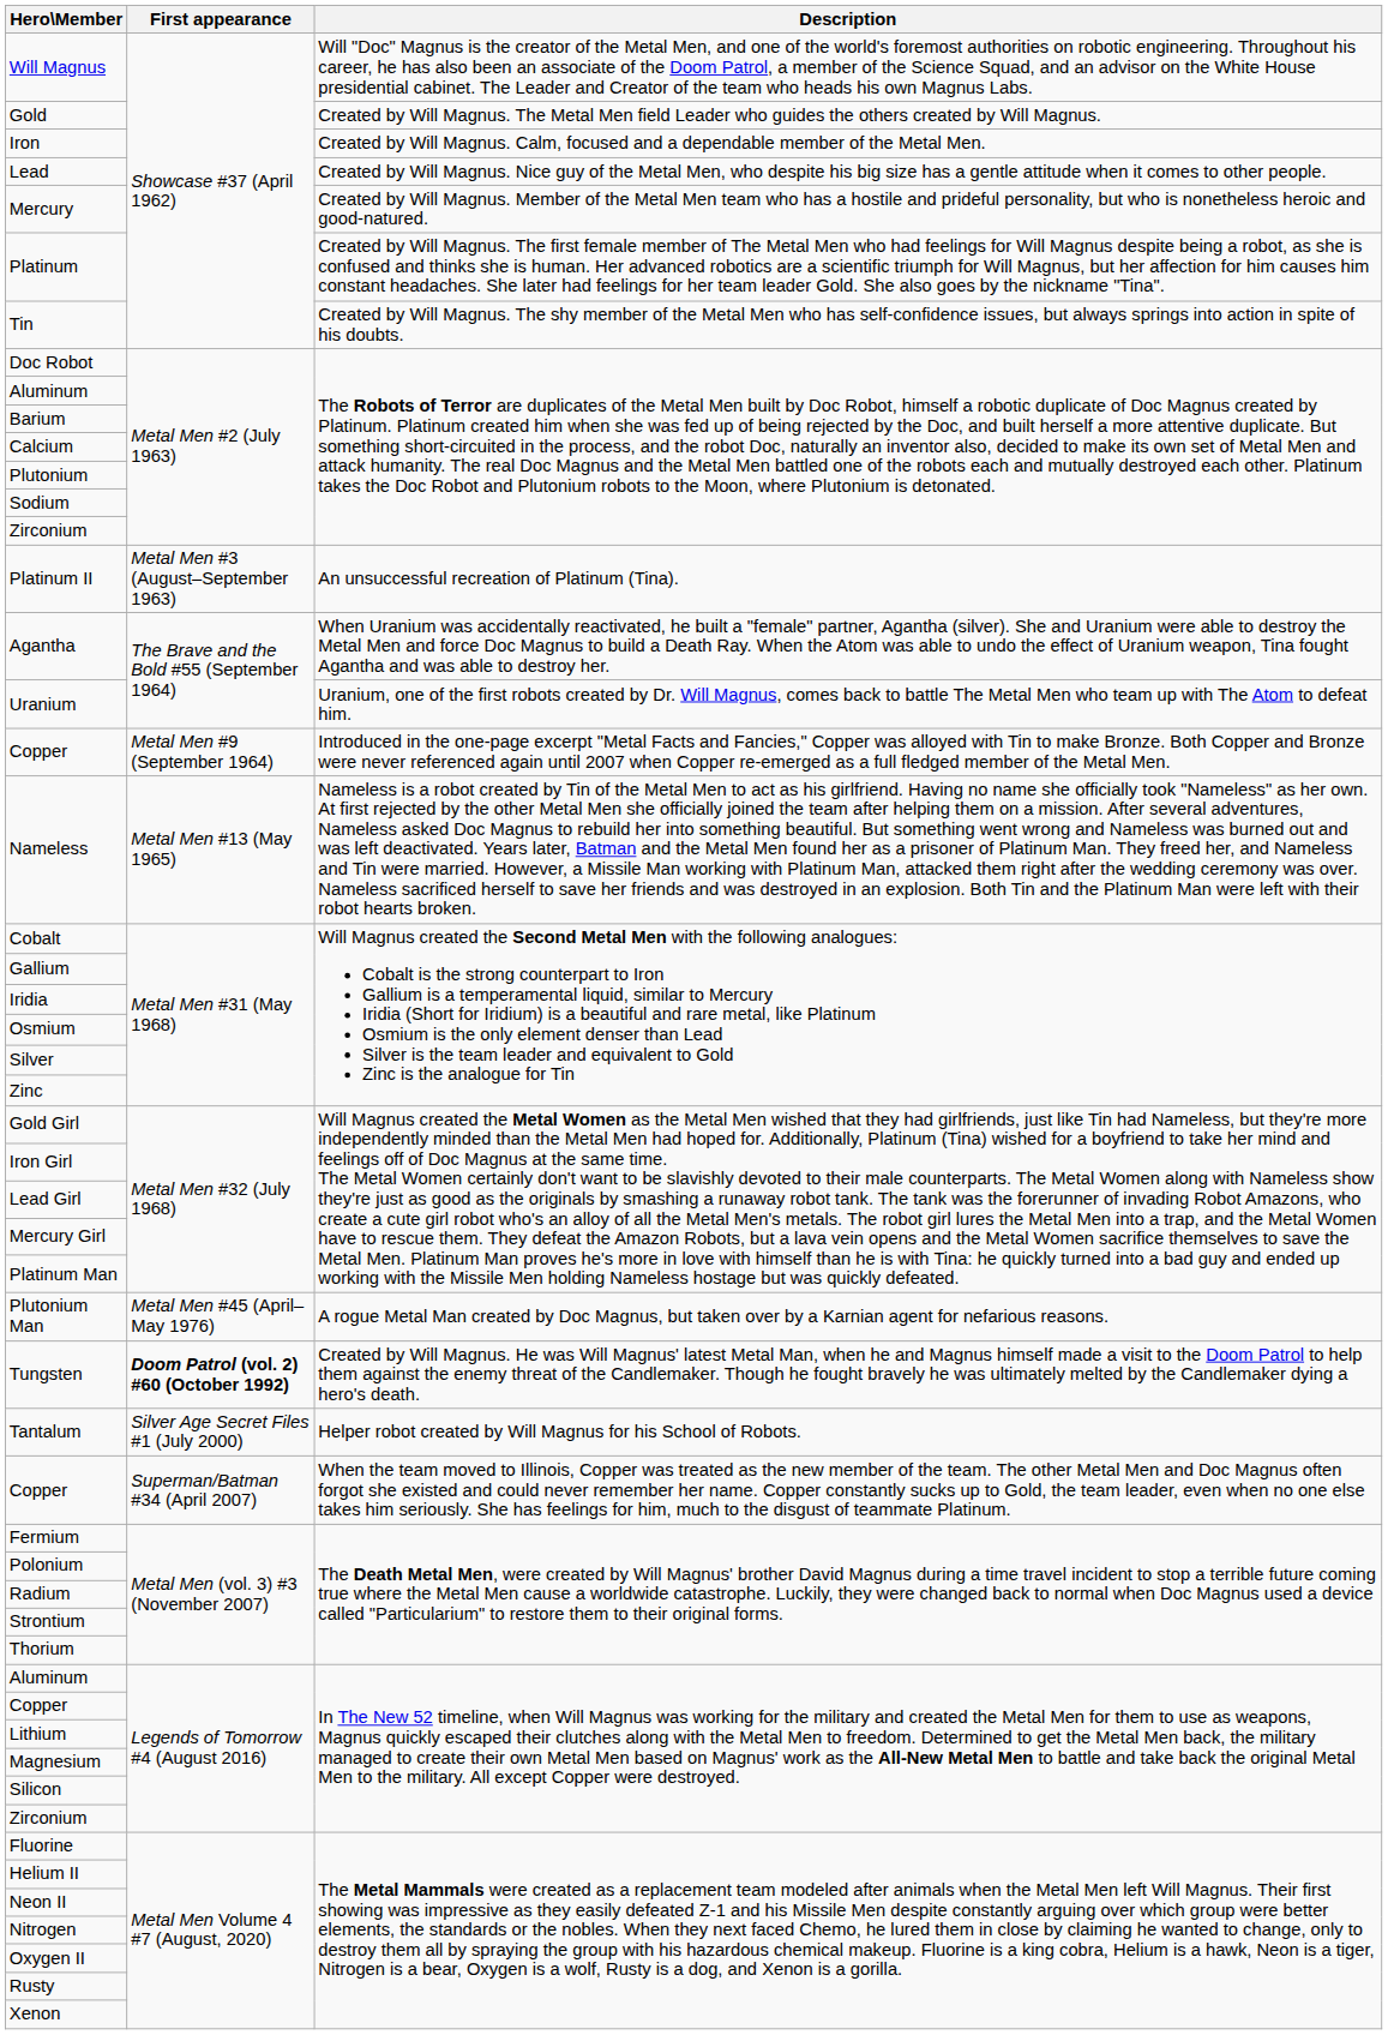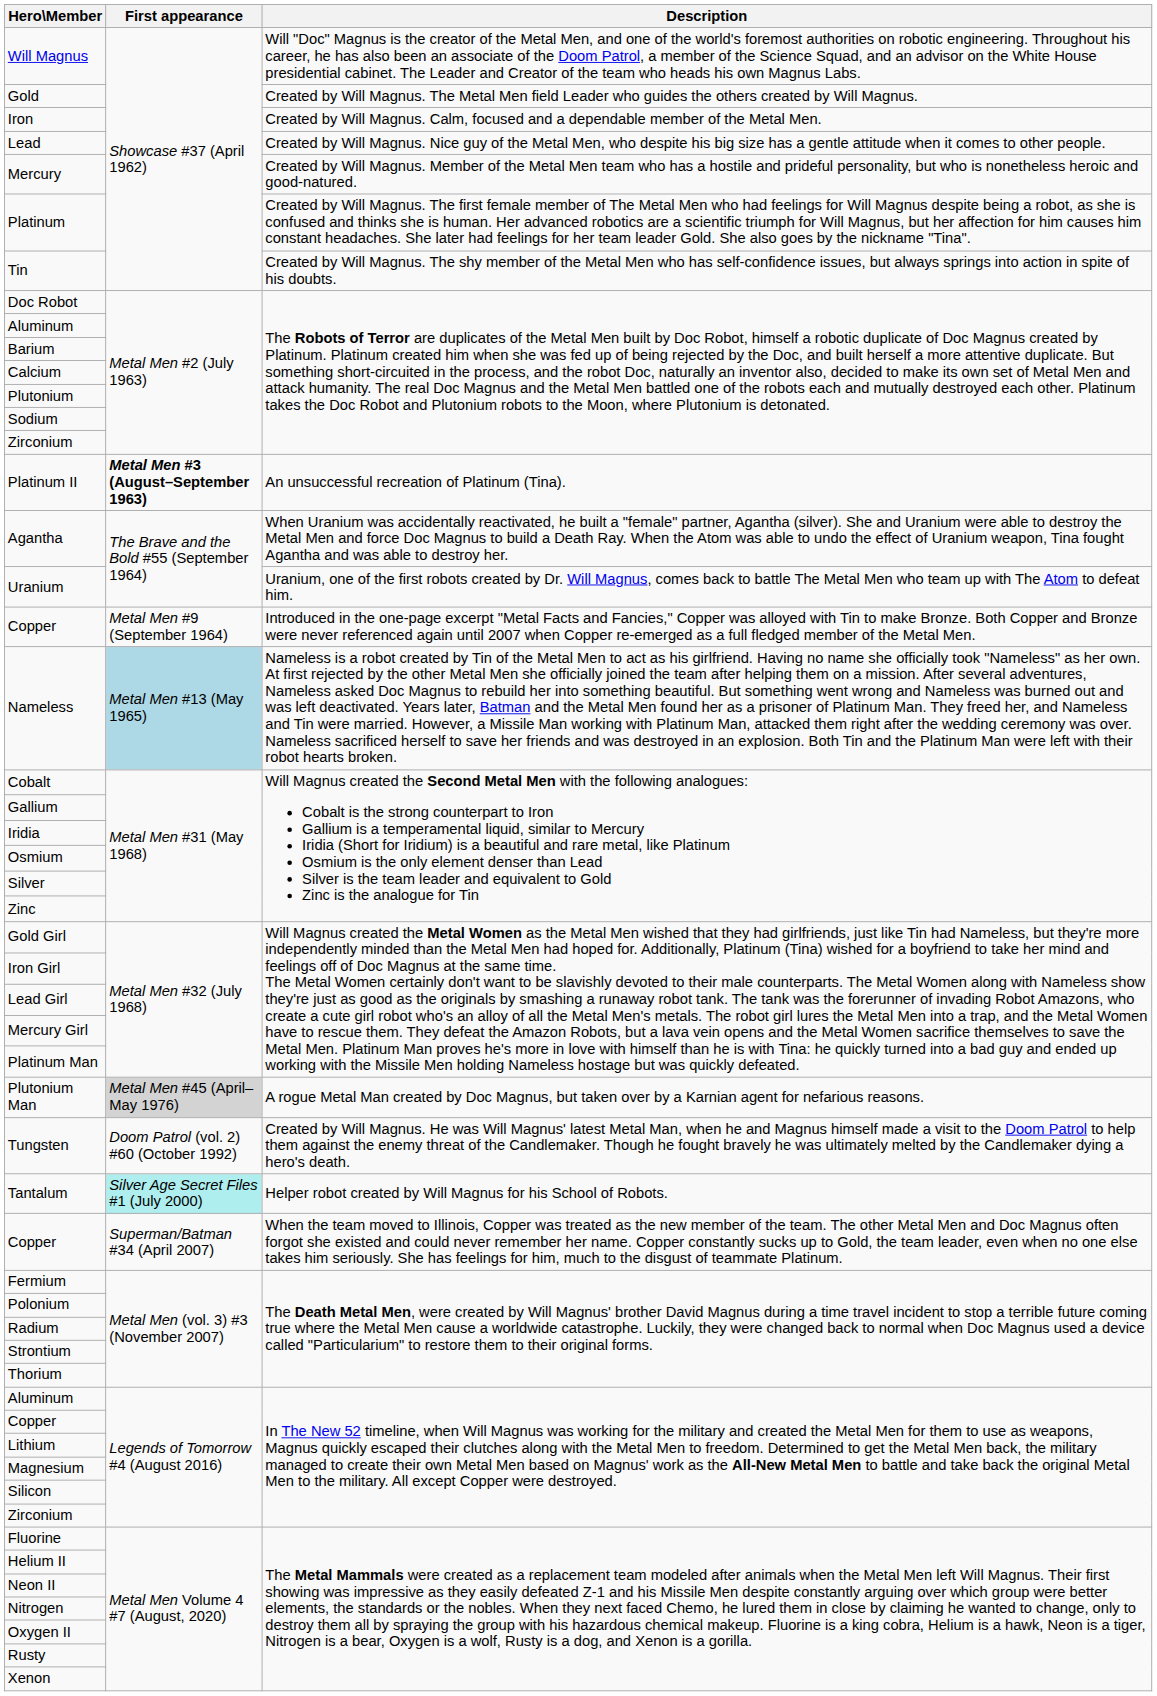Platinum II | First appearance: normal -> bold
Nameless | First appearance: no background -> lightblue background
Plutonium Man | First appearance: no background -> lightgrey background
Tungsten | First appearance: bold -> normal
Tantalum | First appearance: no background -> paleturquoise background
